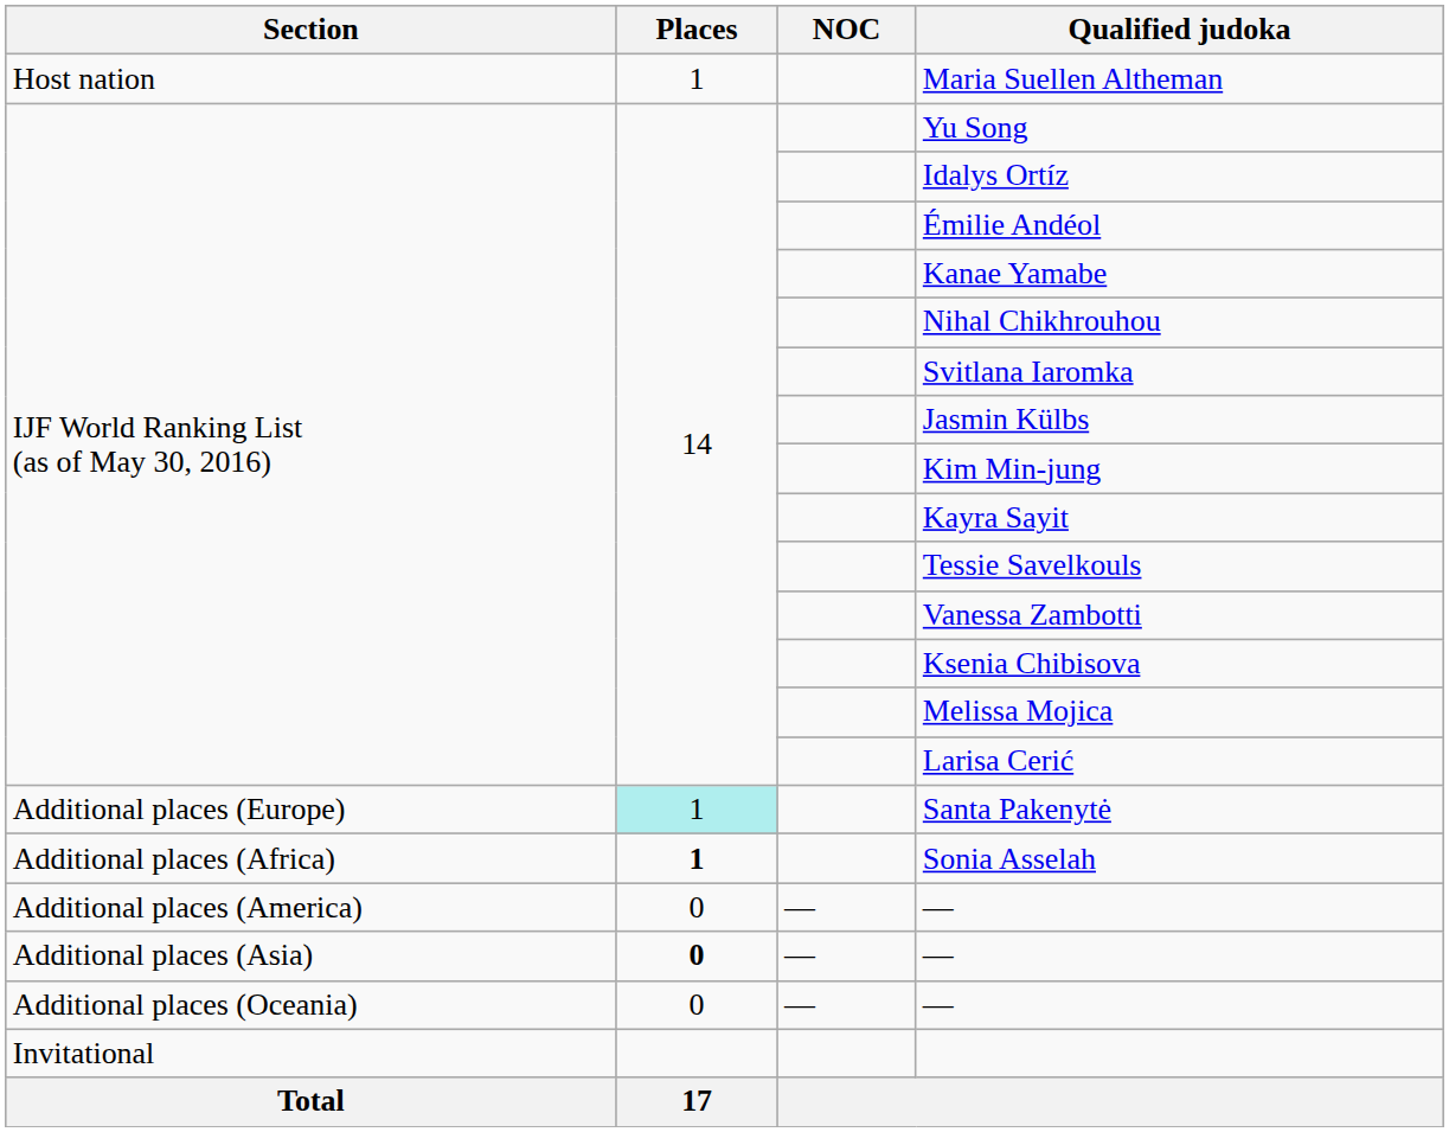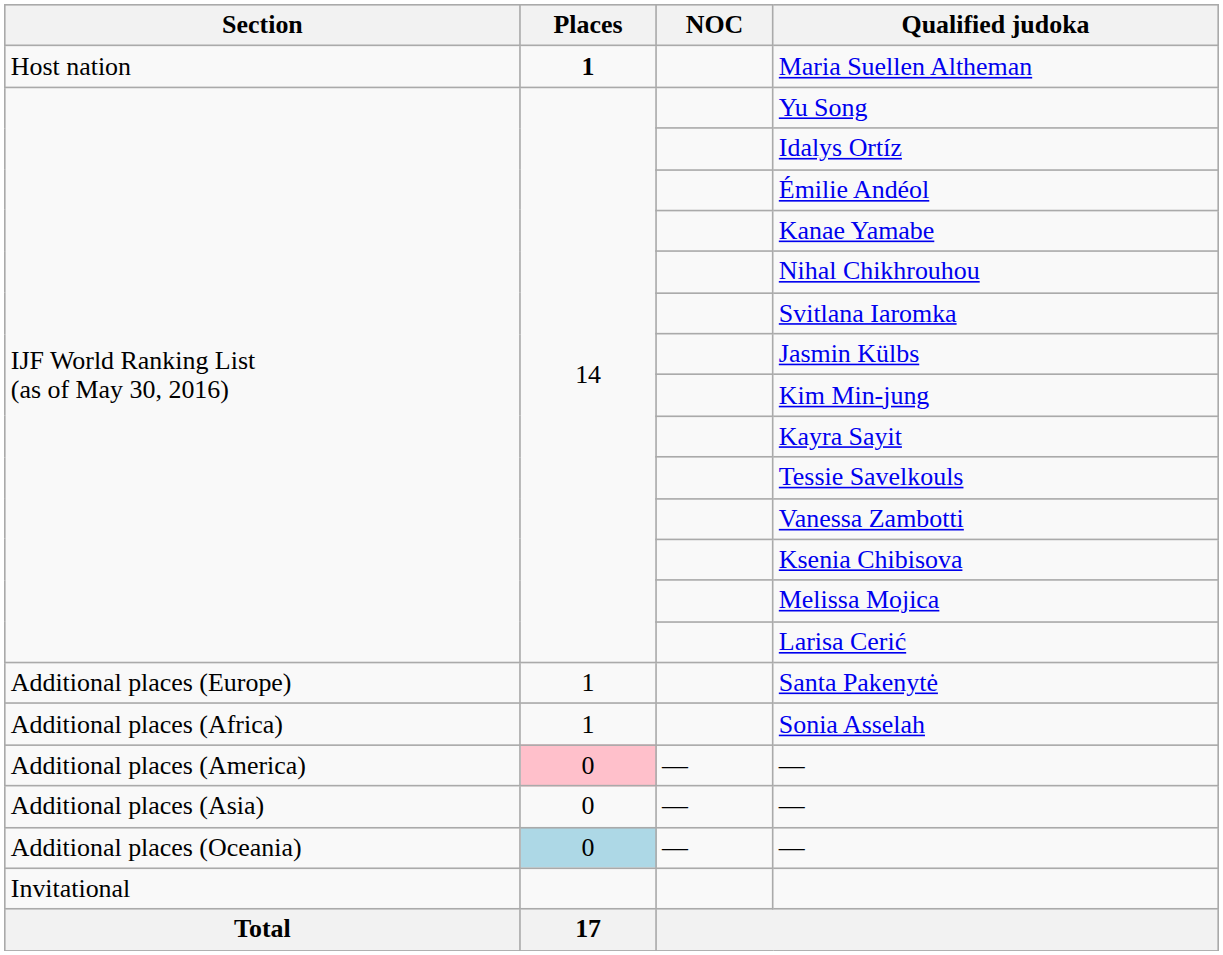Maria Suellen Altheman | Places: normal -> bold
Santa Pakenytė | Places: paleturquoise background -> no background
Sonia Asselah | Places: bold -> normal
Additional places (America) / — | Places: no background -> pink background
Additional places (Asia) / — | Places: bold -> normal
Additional places (Oceania) / — | Places: no background -> lightblue background
